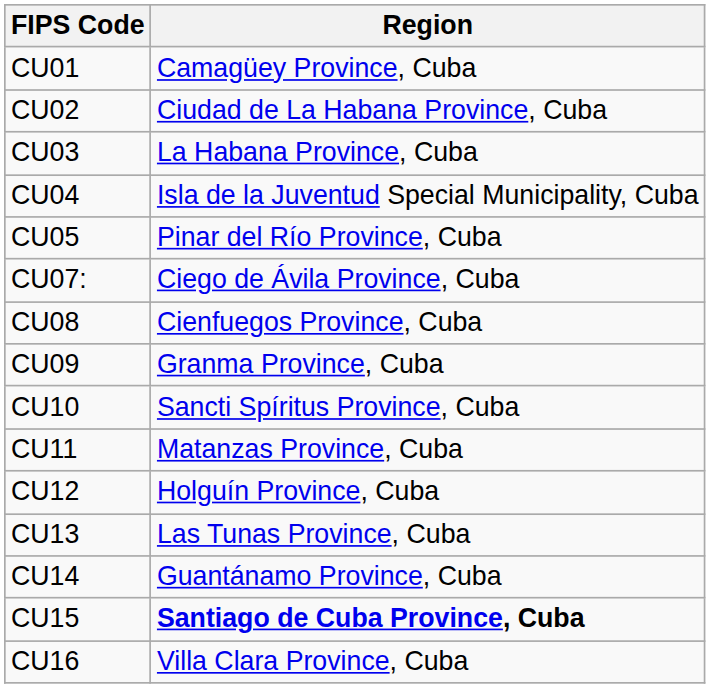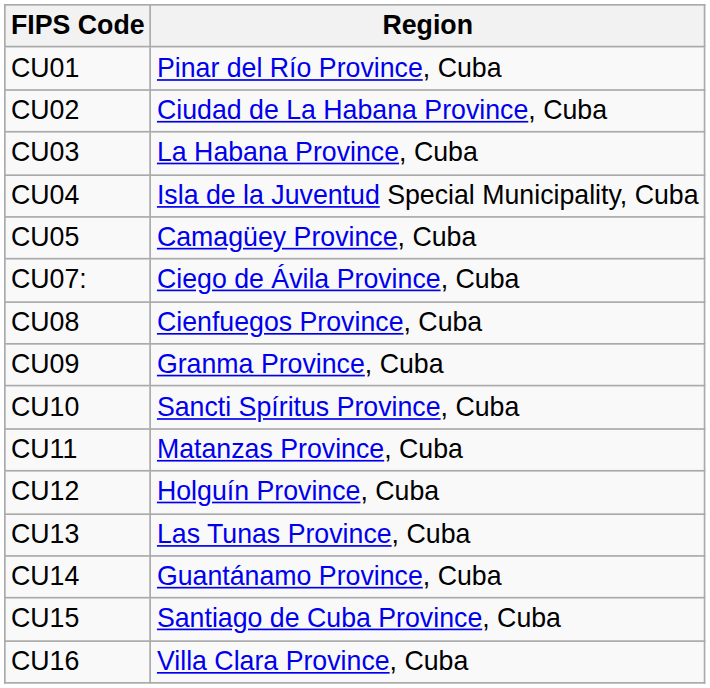CU01 | Region: Camagüey Province, Cuba -> Pinar del Río Province, Cuba
CU05 | Region: Pinar del Río Province, Cuba -> Camagüey Province, Cuba
CU15 | Region: bold -> normal
